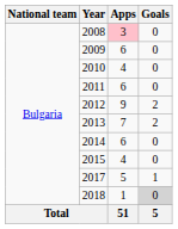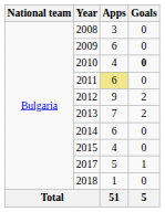2008 | Apps: pink background -> no background
2010 | Goals: normal -> bold
2011 | Apps: no background -> khaki background
2018 | Goals: lightgrey background -> no background
